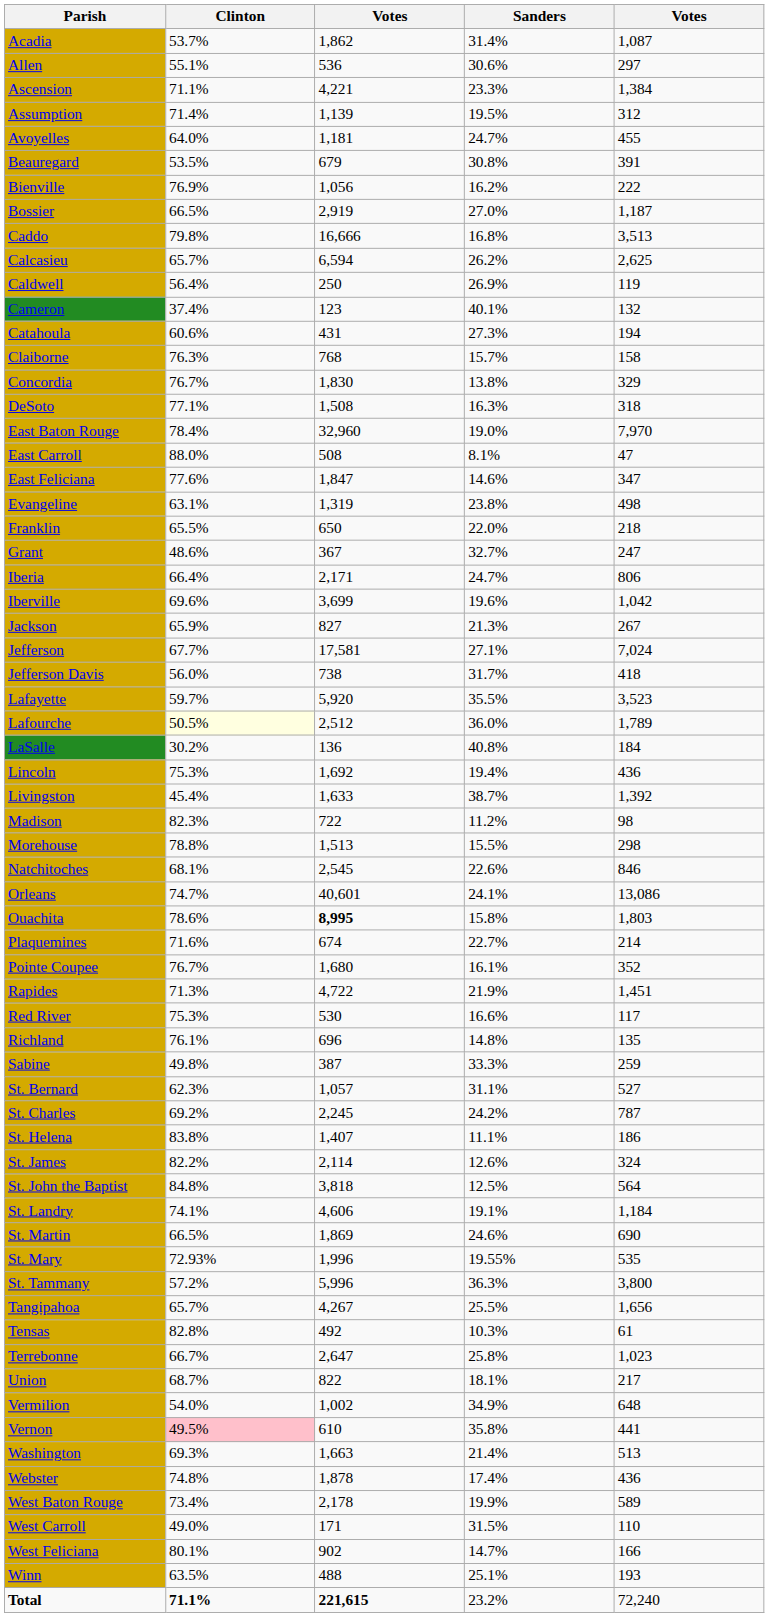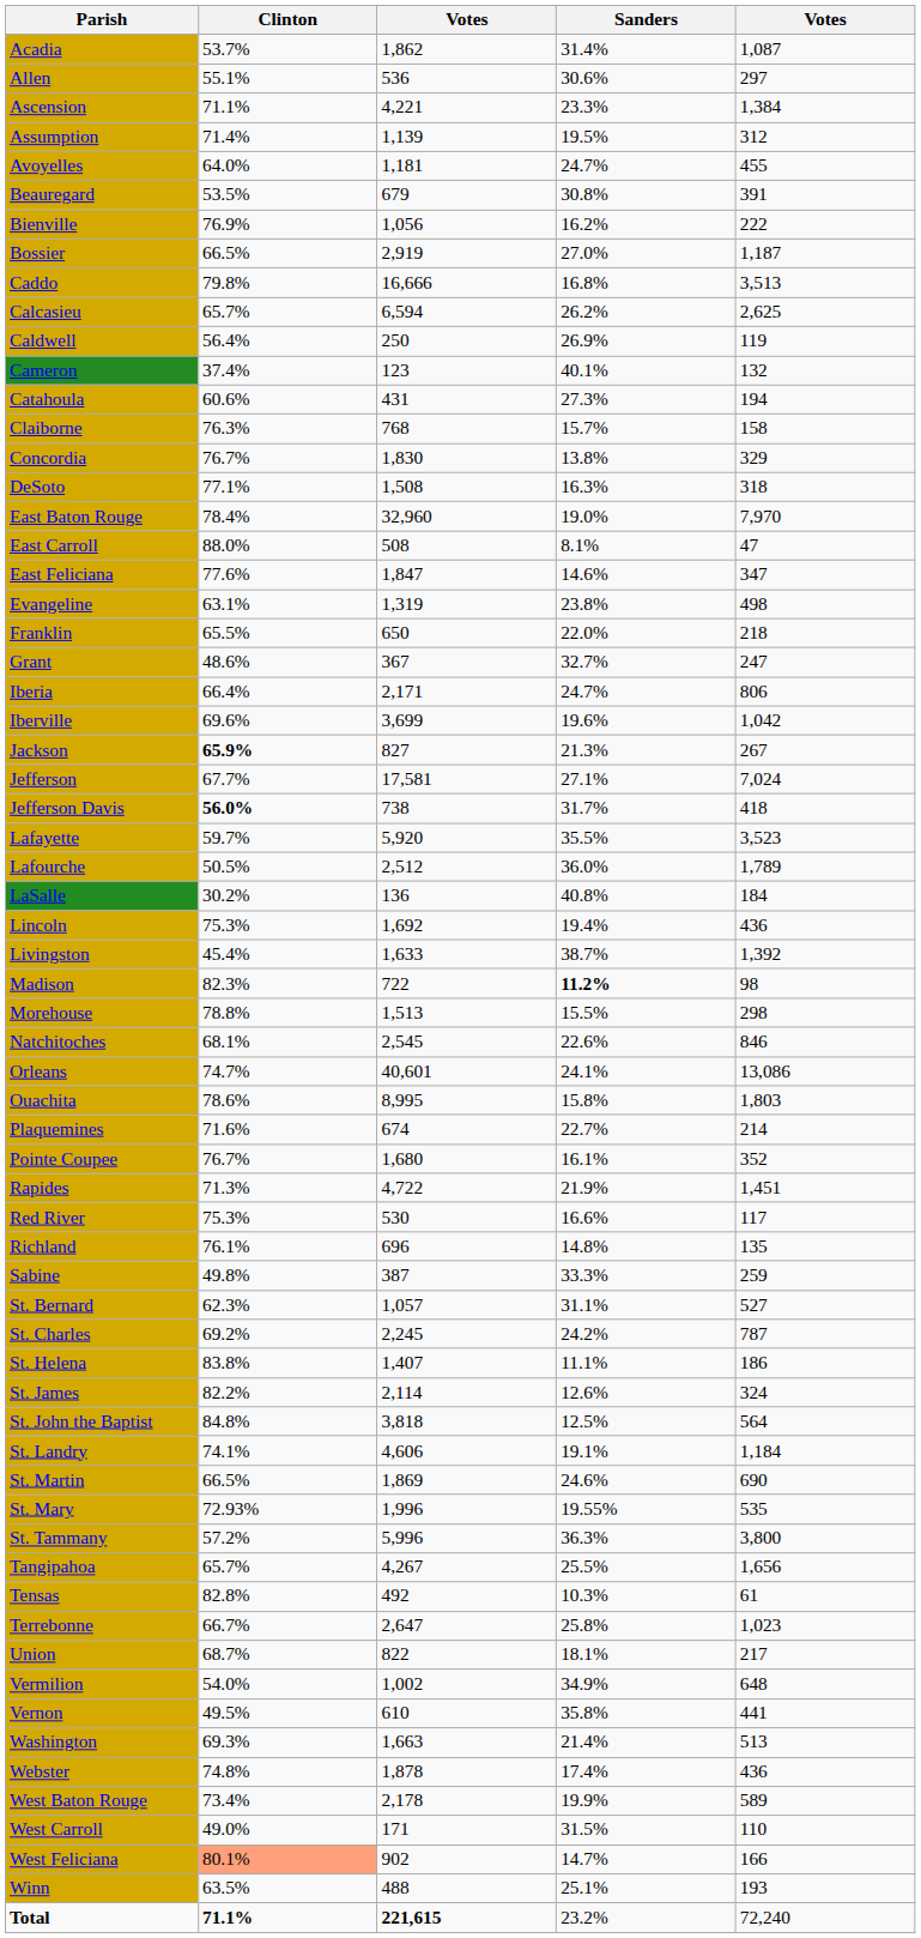Jackson | Clinton: normal -> bold
Jefferson Davis | Clinton: normal -> bold
Lafourche | Clinton: lightyellow background -> no background
Madison | Sanders: normal -> bold
Ouachita | column 3: bold -> normal
Vernon | Clinton: pink background -> no background
West Feliciana | Clinton: no background -> lightsalmon background
